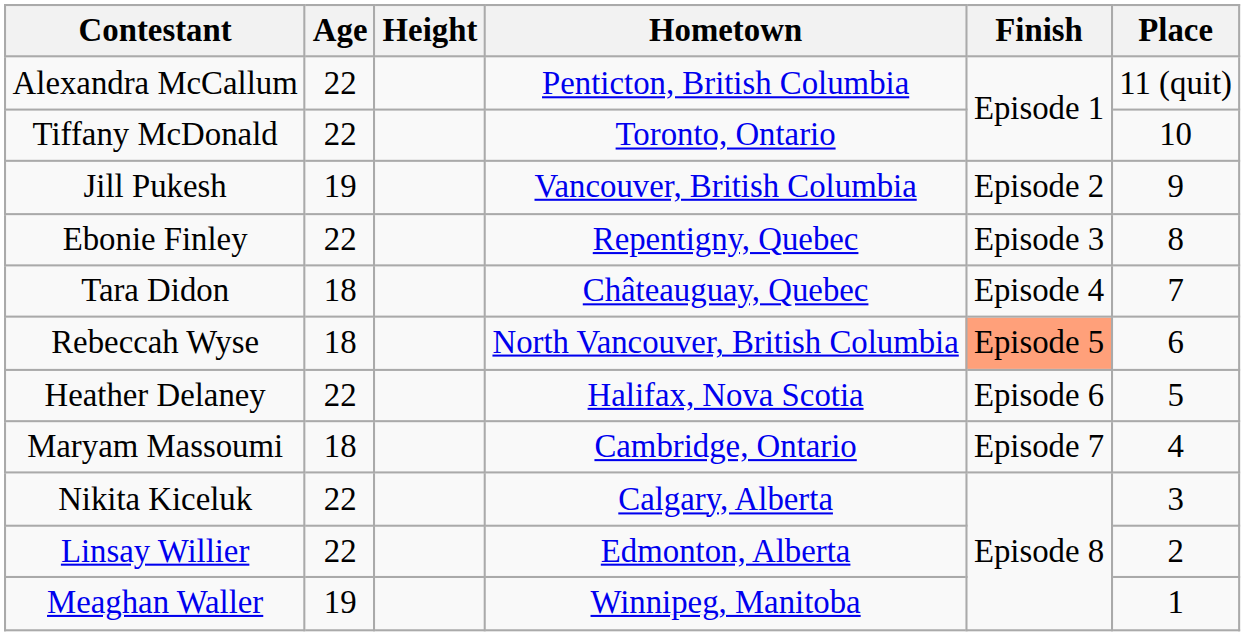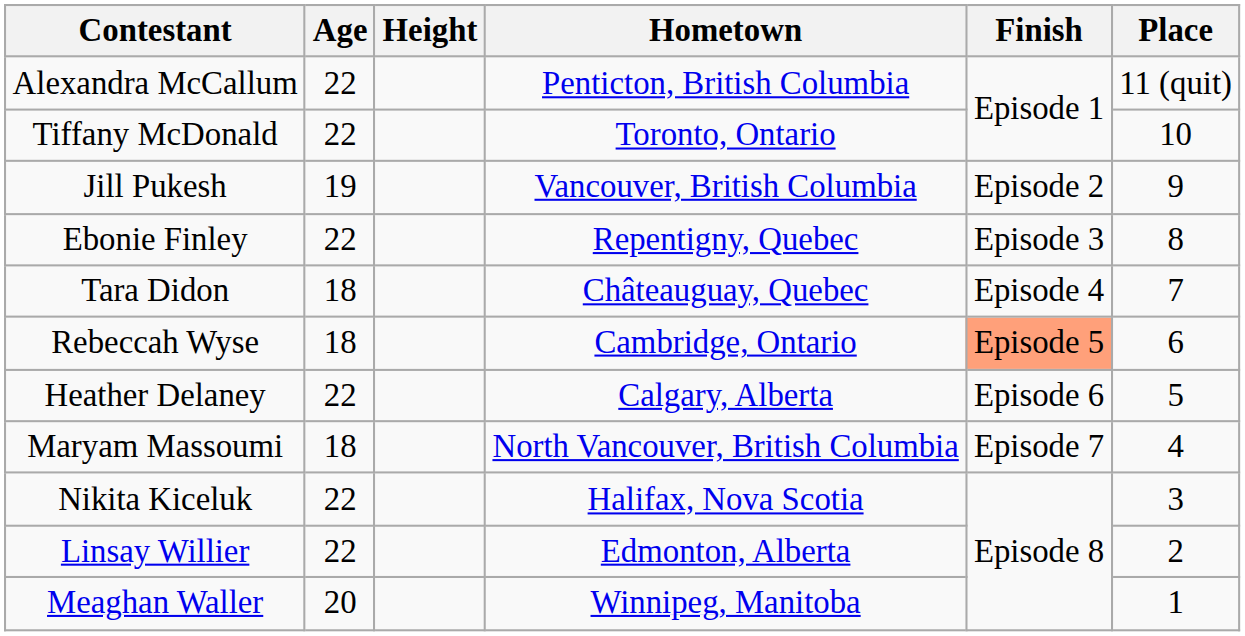Rebeccah Wyse | Hometown: North Vancouver, British Columbia -> Cambridge, Ontario
Heather Delaney | Hometown: Halifax, Nova Scotia -> Calgary, Alberta
Maryam Massoumi | Hometown: Cambridge, Ontario -> North Vancouver, British Columbia
Nikita Kiceluk | Hometown: Calgary, Alberta -> Halifax, Nova Scotia
Meaghan Waller | Age: 19 -> 20
